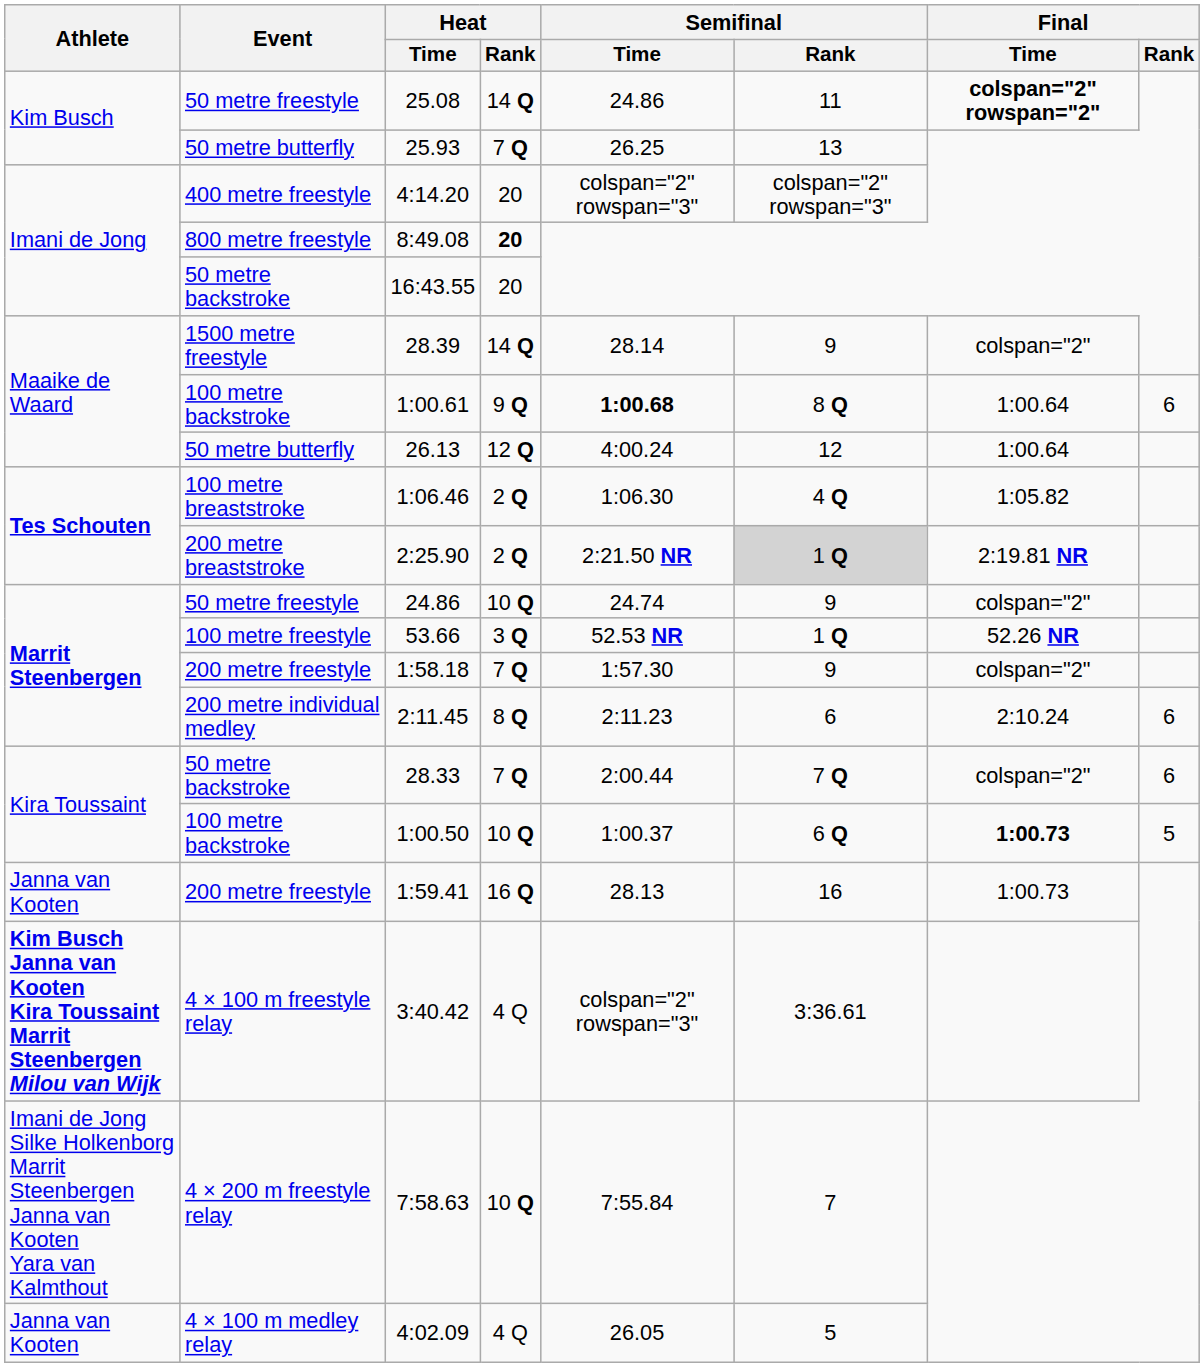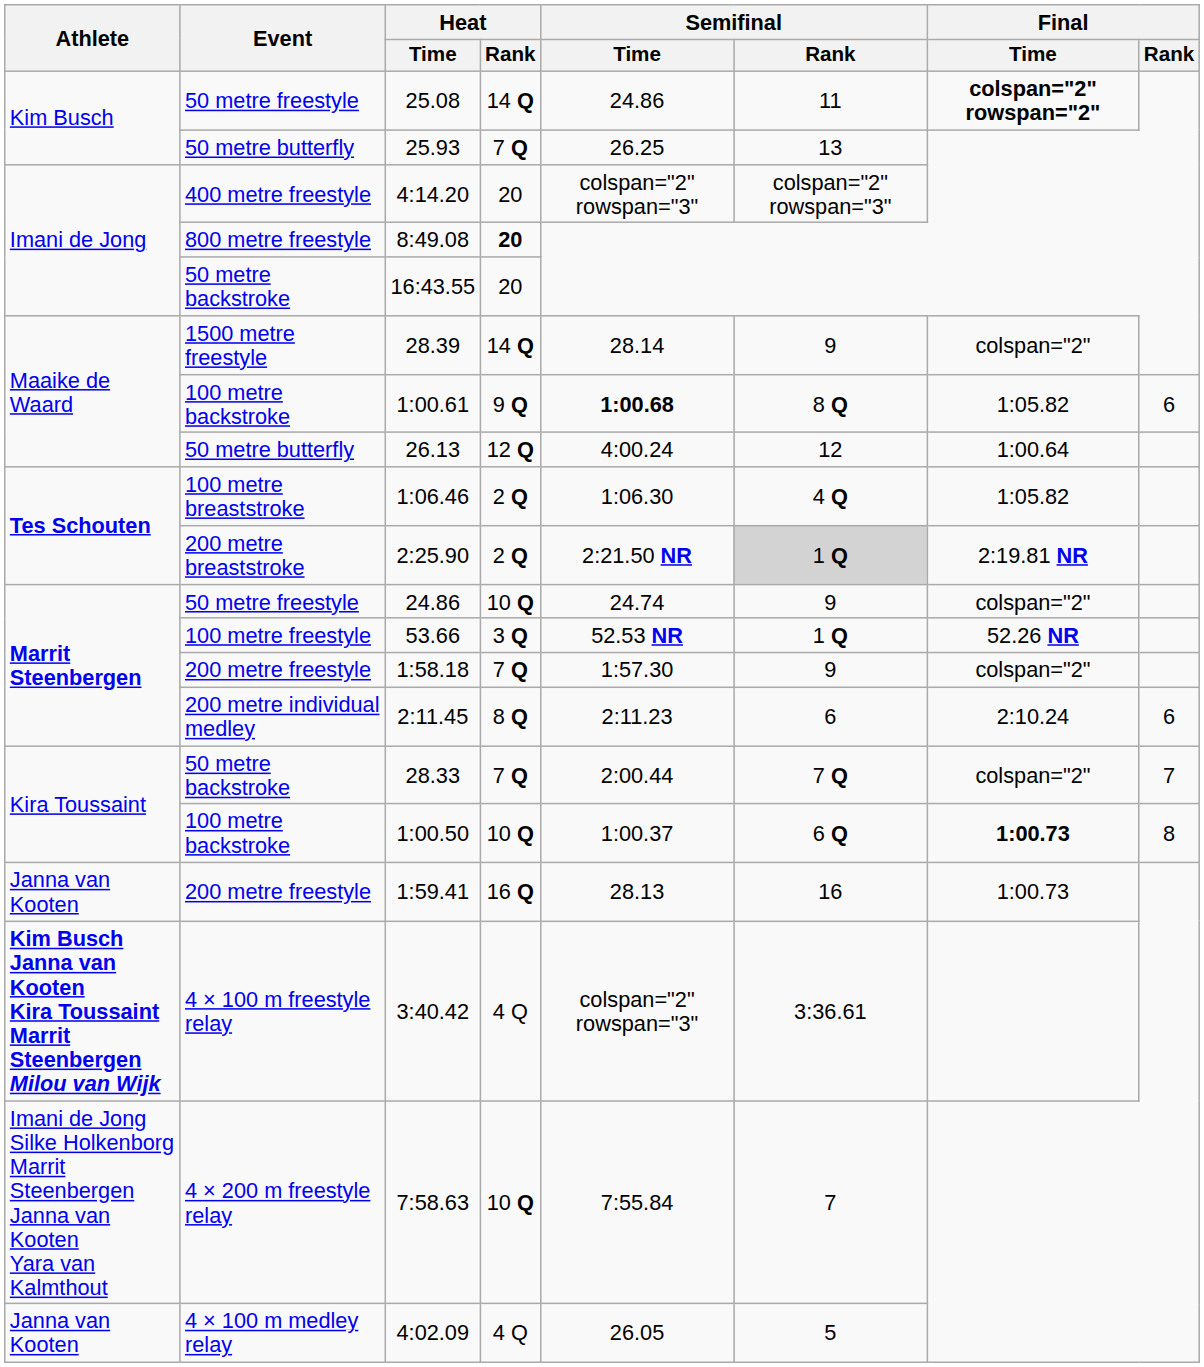1:00.61 | Final / Time: 1:00.64 -> 1:05.82
28.33 | Final / Rank: 6 -> 7
1:00.50 | Final / Rank: 5 -> 8
